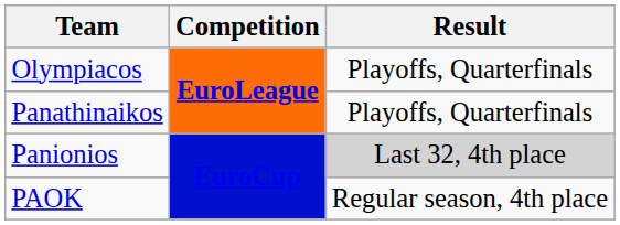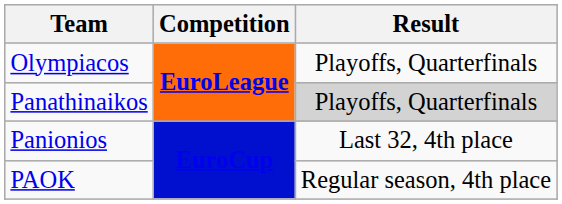Panathinaikos | Result: no background -> lightgrey background
Panionios | Result: lightgrey background -> no background
